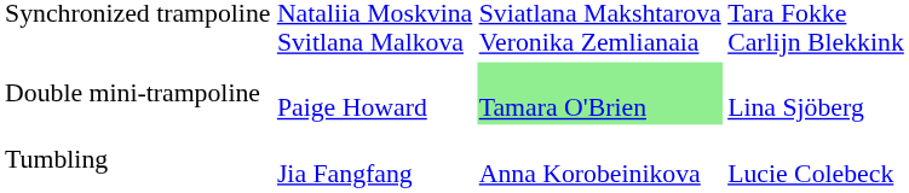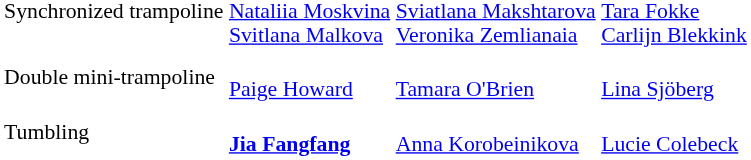Double mini-trampoline | column 3: lightgreen background -> no background
Tumbling | column 2: normal -> bold
